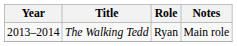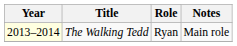The Walking Tedd | Year: no background -> lightyellow background
